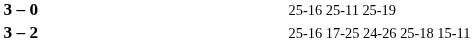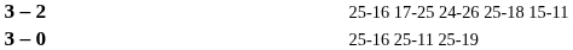rows swapped: 3 – 2 <-> 3 – 0
